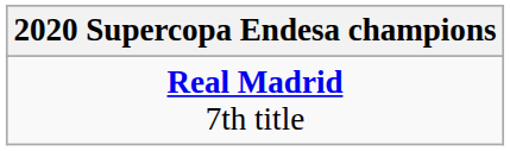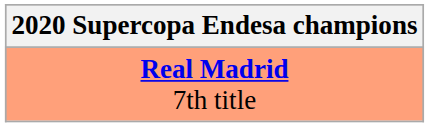row 2 | column 1: no background -> lightsalmon background
